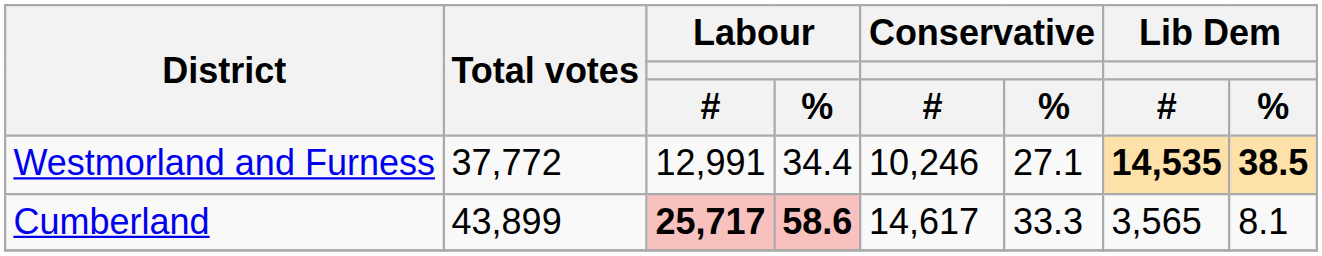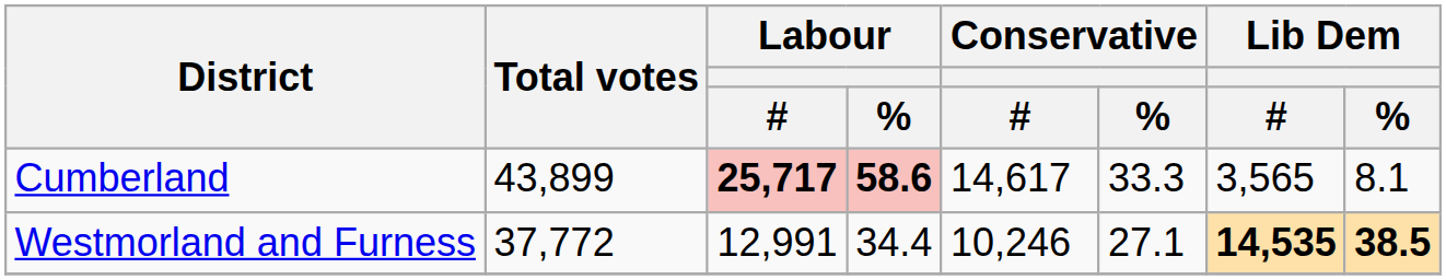rows swapped: Cumberland <-> Westmorland and Furness
